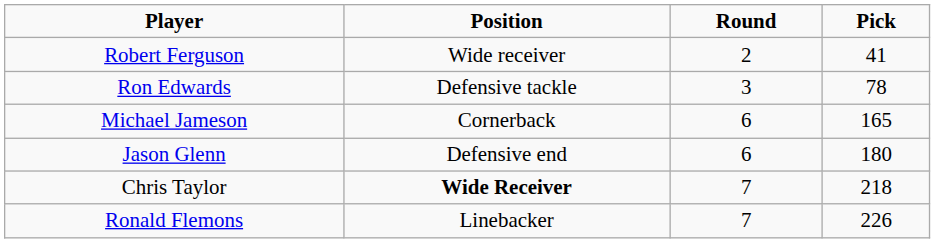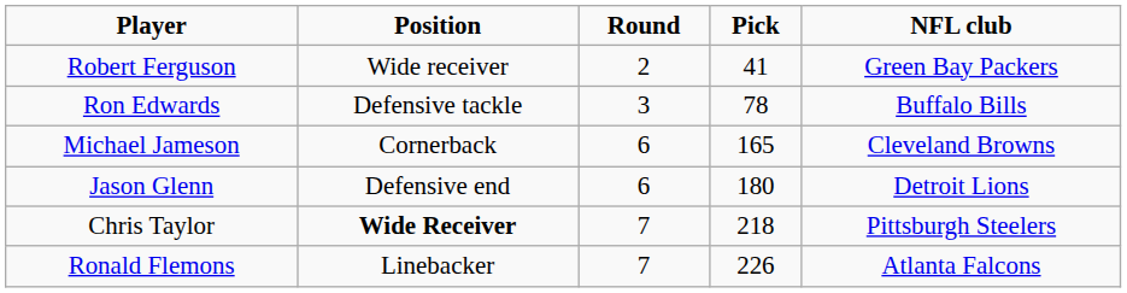+ column: NFL club | Green Bay Packers | Buffalo Bills | Cleveland Browns | Detroit Lions | Pittsburgh Steelers | Atlanta Falcons
